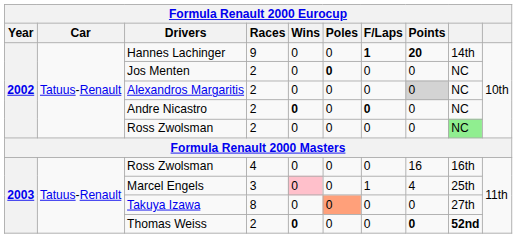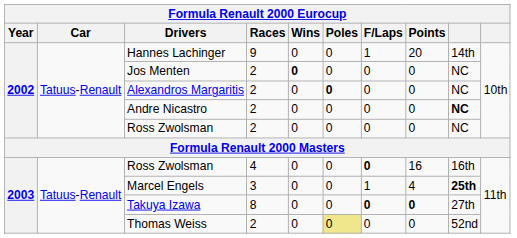Hannes Lachinger | F/Laps: bold -> normal
Hannes Lachinger | Points: bold -> normal
Jos Menten | Wins: normal -> bold
Jos Menten | Poles: bold -> normal
Alexandros Margaritis | Poles: normal -> bold
Alexandros Margaritis | Points: lightgrey background -> no background
Andre Nicastro | Wins: bold -> normal
Andre Nicastro | F/Laps: bold -> normal
Andre Nicastro | column 9: normal -> bold
Ross Zwolsman / 2 | column 9: lightgreen background -> no background
Ross Zwolsman / 4 | F/Laps: normal -> bold
Marcel Engels | Wins: pink background -> no background
Marcel Engels | column 9: normal -> bold
Takuya Izawa | Poles: lightsalmon background -> no background
Takuya Izawa | F/Laps: normal -> bold
Takuya Izawa | Points: normal -> bold
Thomas Weiss | Wins: bold -> normal
Thomas Weiss | Poles: no background -> khaki background
Thomas Weiss | Points: bold -> normal
Thomas Weiss | column 9: bold -> normal
